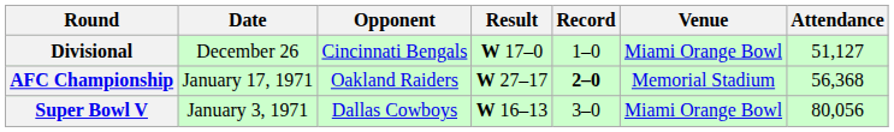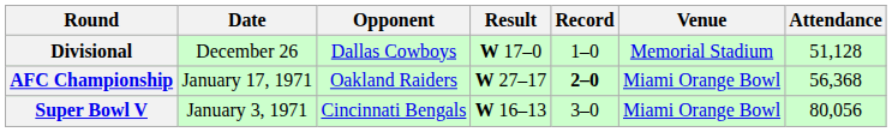Divisional | Opponent: Cincinnati Bengals -> Dallas Cowboys
Divisional | Venue: Miami Orange Bowl -> Memorial Stadium
Divisional | Attendance: 51,127 -> 51,128
AFC Championship | Venue: Memorial Stadium -> Miami Orange Bowl
Super Bowl V | Opponent: Dallas Cowboys -> Cincinnati Bengals
